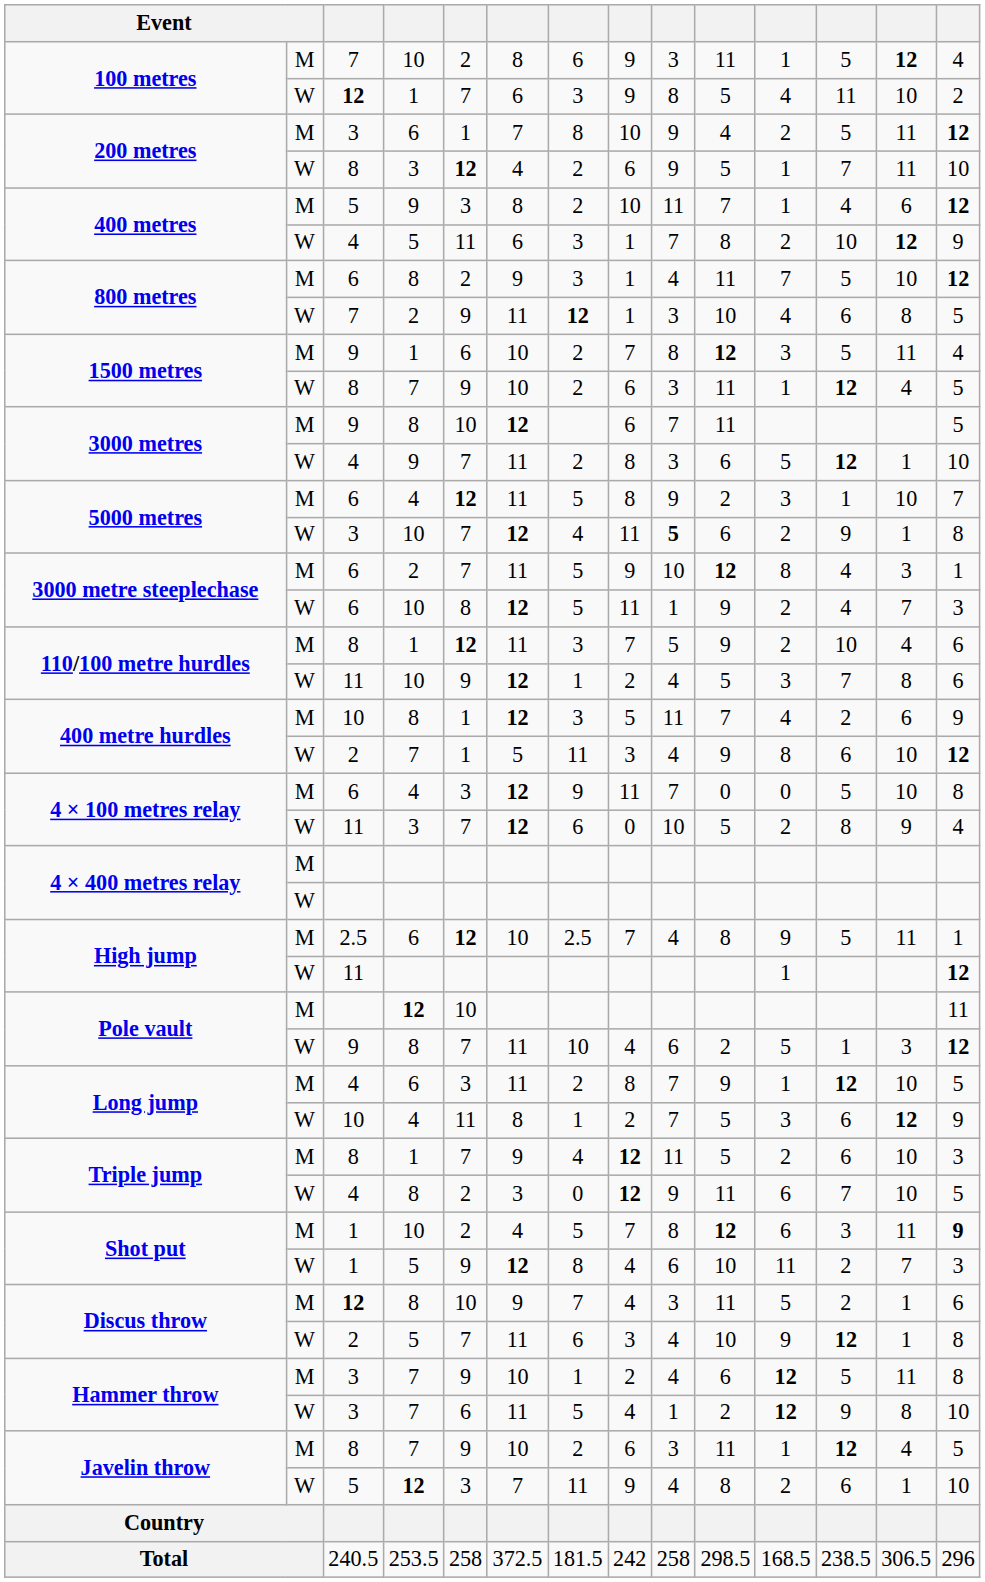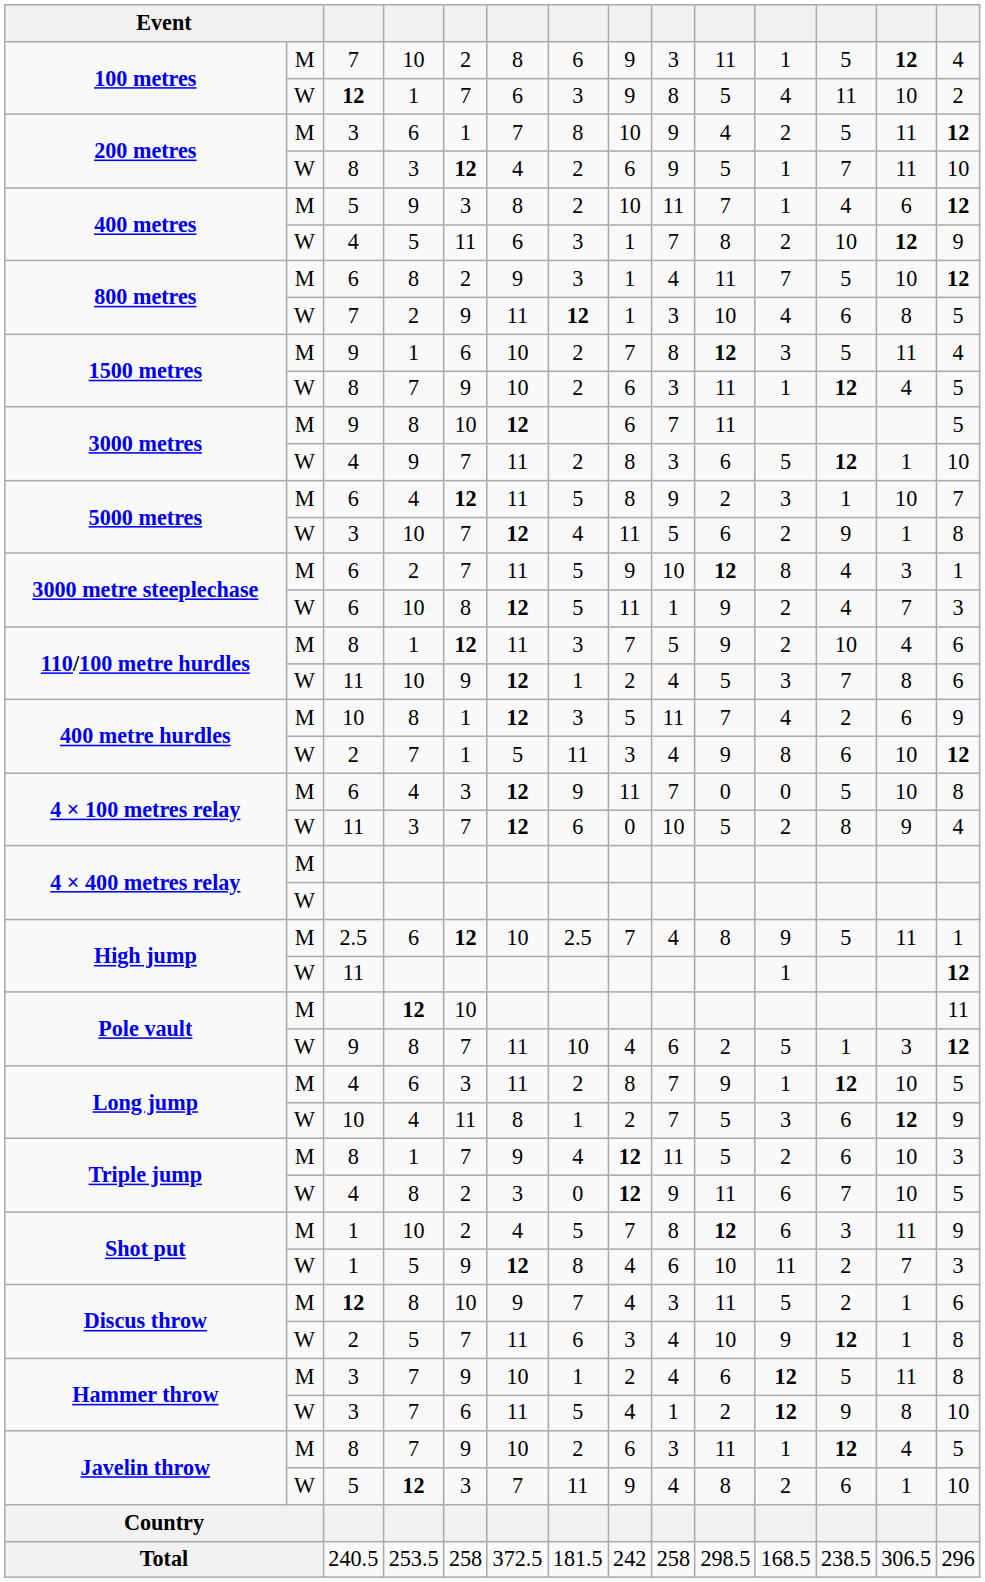5000 metres / W | column 9: bold -> normal
Shot put / M | column 14: bold -> normal
